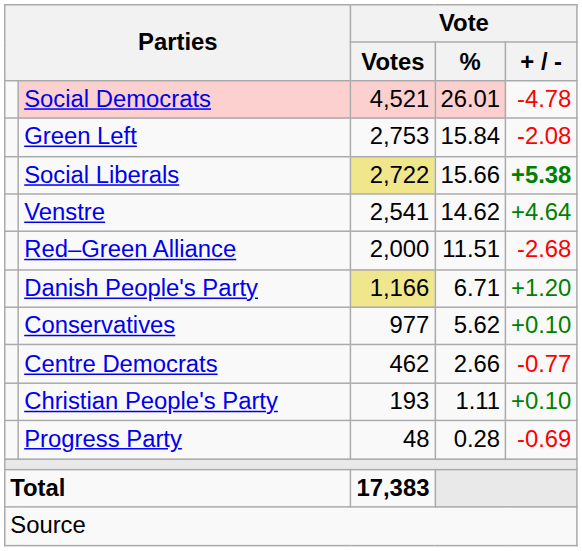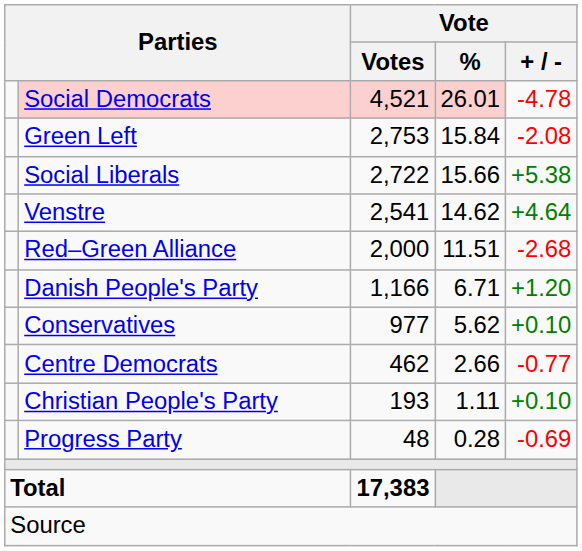Social Liberals | Vote / Votes: khaki background -> no background
Social Liberals | Vote / + / -: bold -> normal
Danish People's Party | Vote / Votes: khaki background -> no background
